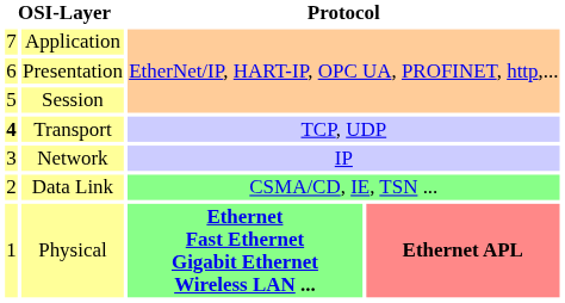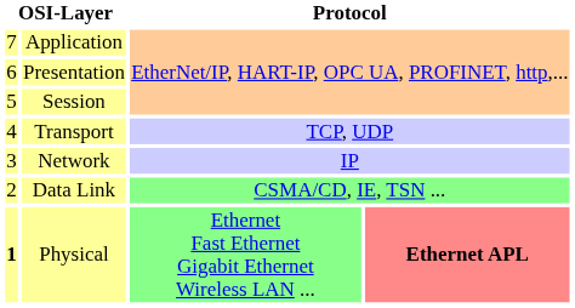Transport | column 1: bold -> normal
Physical | column 1: normal -> bold
Physical | column 3: bold -> normal
